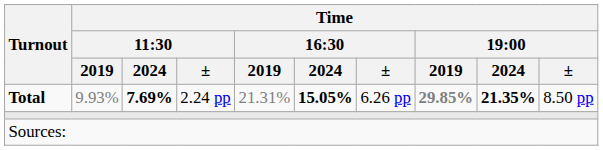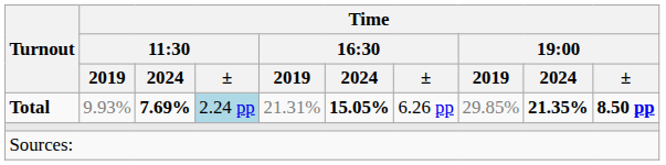Total | Time / 11:30 / ±: no background -> lightblue background
Total | Time / 19:00 / 2019: bold -> normal
Total | Time / 19:00 / ±: normal -> bold
